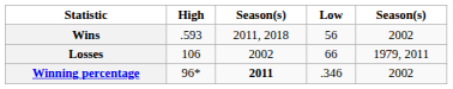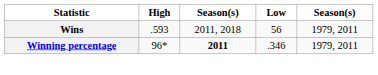Wins | column 5: 2002 -> 1979, 2011
- row: Losses | 106 | 2002 | 66 | 1979, 2011
Winning percentage | column 5: 2002 -> 1979, 2011
